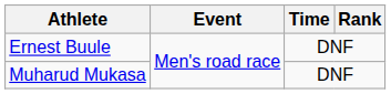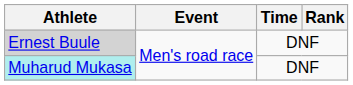Ernest Buule | Athlete: no background -> lightgrey background
Muharud Mukasa | Athlete: no background -> paleturquoise background
